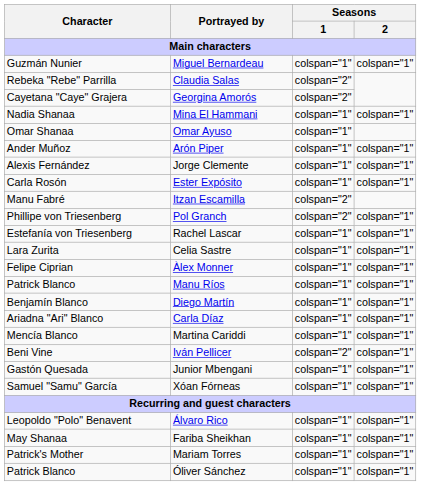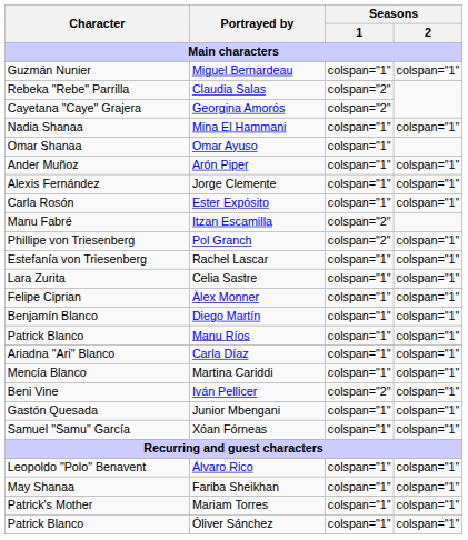rows swapped: Diego Martín <-> Manu Ríos
